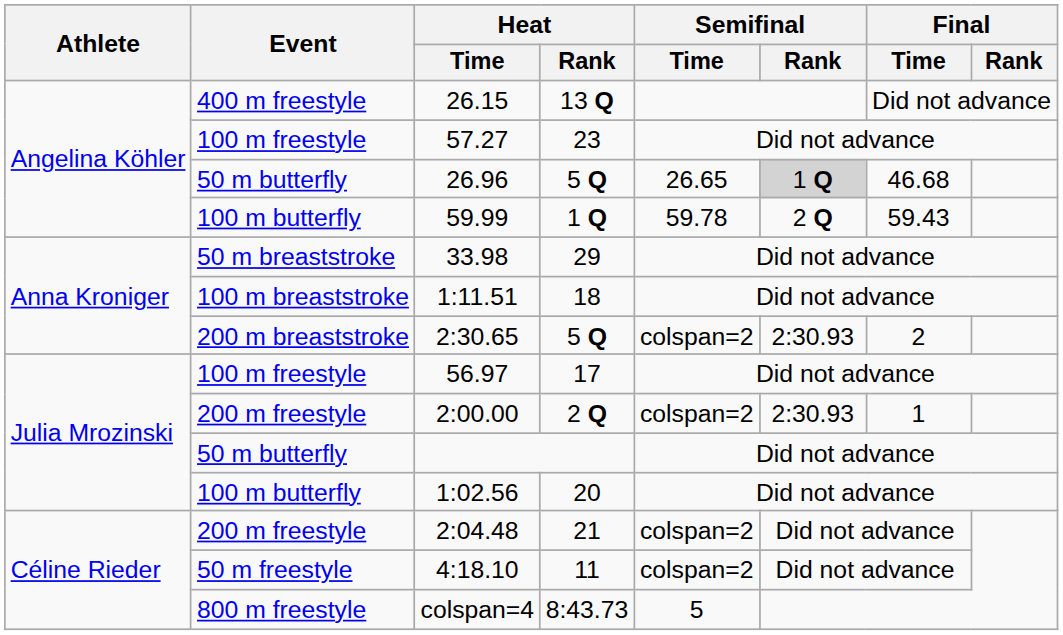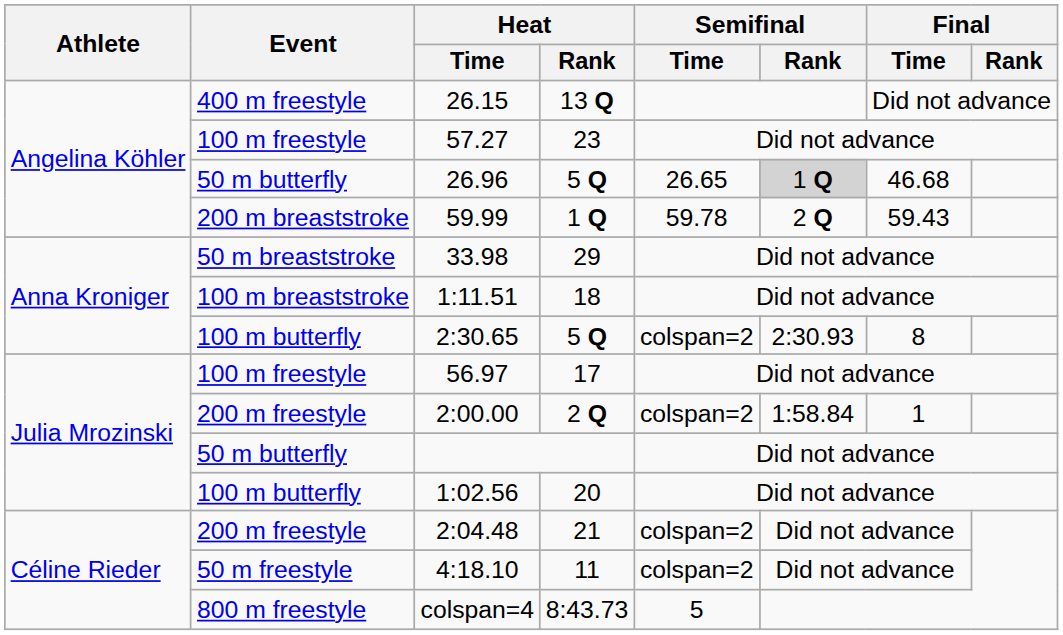59.99 | Event: 100 m butterfly -> 200 m breaststroke
2:30.65 | Event: 200 m breaststroke -> 100 m butterfly
2:30.65 | Final / Time: 2 -> 8
2:00.00 | Semifinal / Rank: 2:30.93 -> 1:58.84
